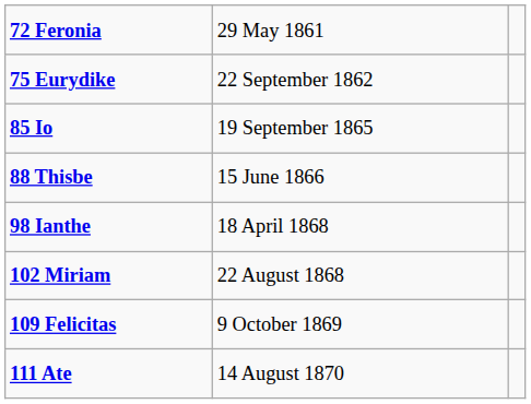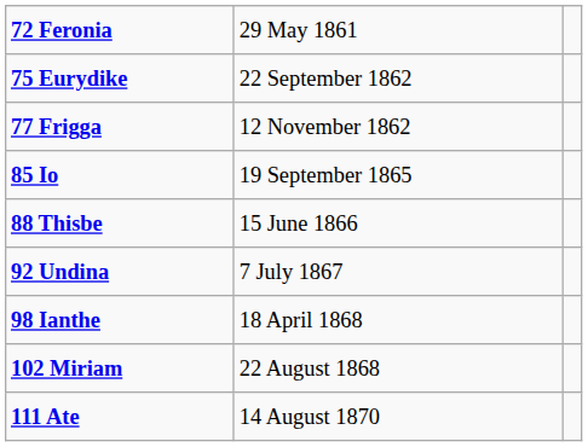+ row: 77 Frigga | 12 November 1862
+ row: 92 Undina | 7 July 1867
- row: 109 Felicitas | 9 October 1869
